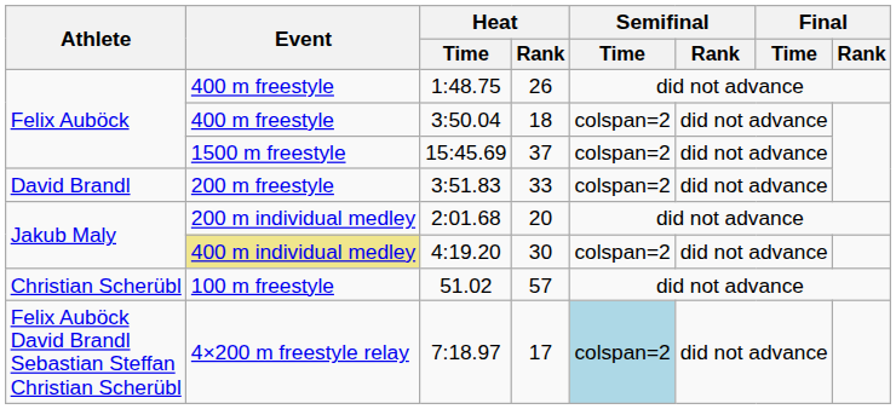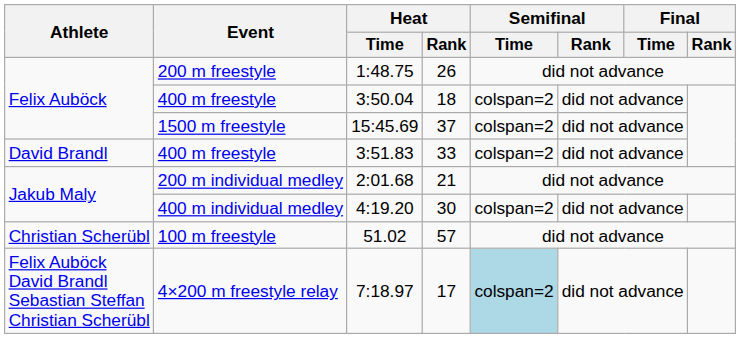1:48.75 | Event: 400 m freestyle -> 200 m freestyle
3:51.83 | Event: 200 m freestyle -> 400 m freestyle
2:01.68 | Heat / Rank: 20 -> 21
4:19.20 | Event: khaki background -> no background
